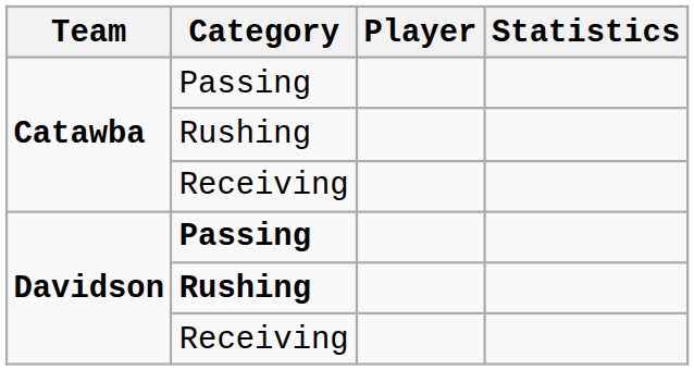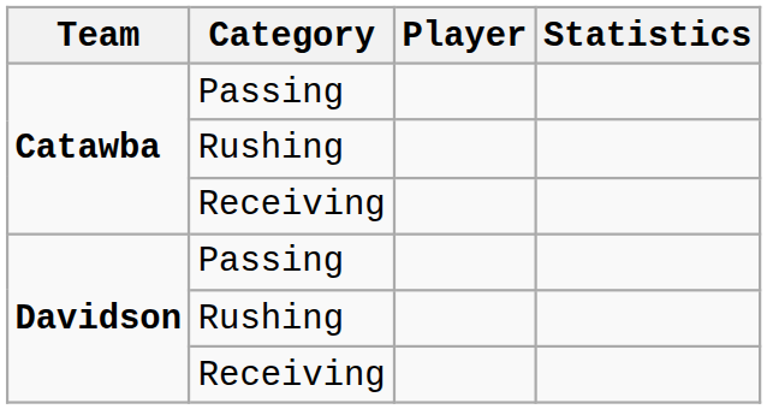Davidson / Passing | Category: bold -> normal
Davidson / Rushing | Category: bold -> normal
